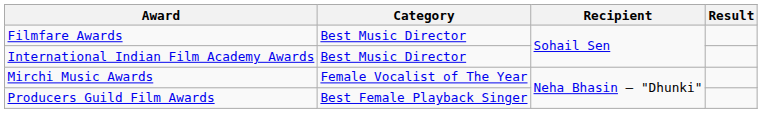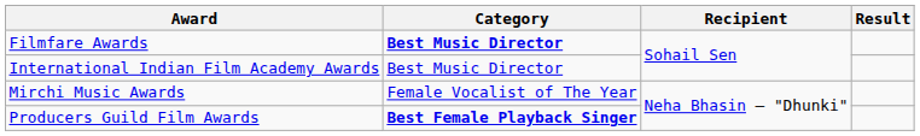Filmfare Awards | Category: normal -> bold
Producers Guild Film Awards | Category: normal -> bold
